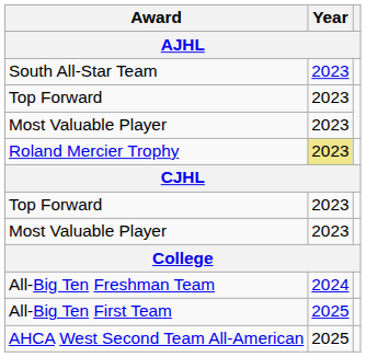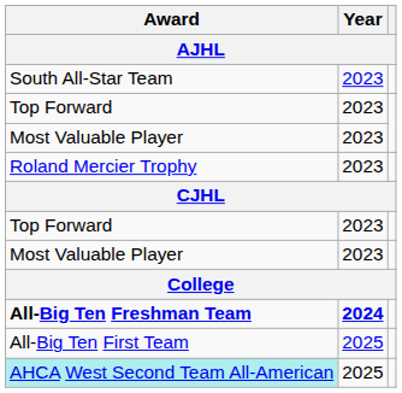Roland Mercier Trophy | Year: khaki background -> no background
All-Big Ten Freshman Team | Award: normal -> bold
All-Big Ten Freshman Team | Year: normal -> bold
AHCA West Second Team All-American | Award: no background -> paleturquoise background
